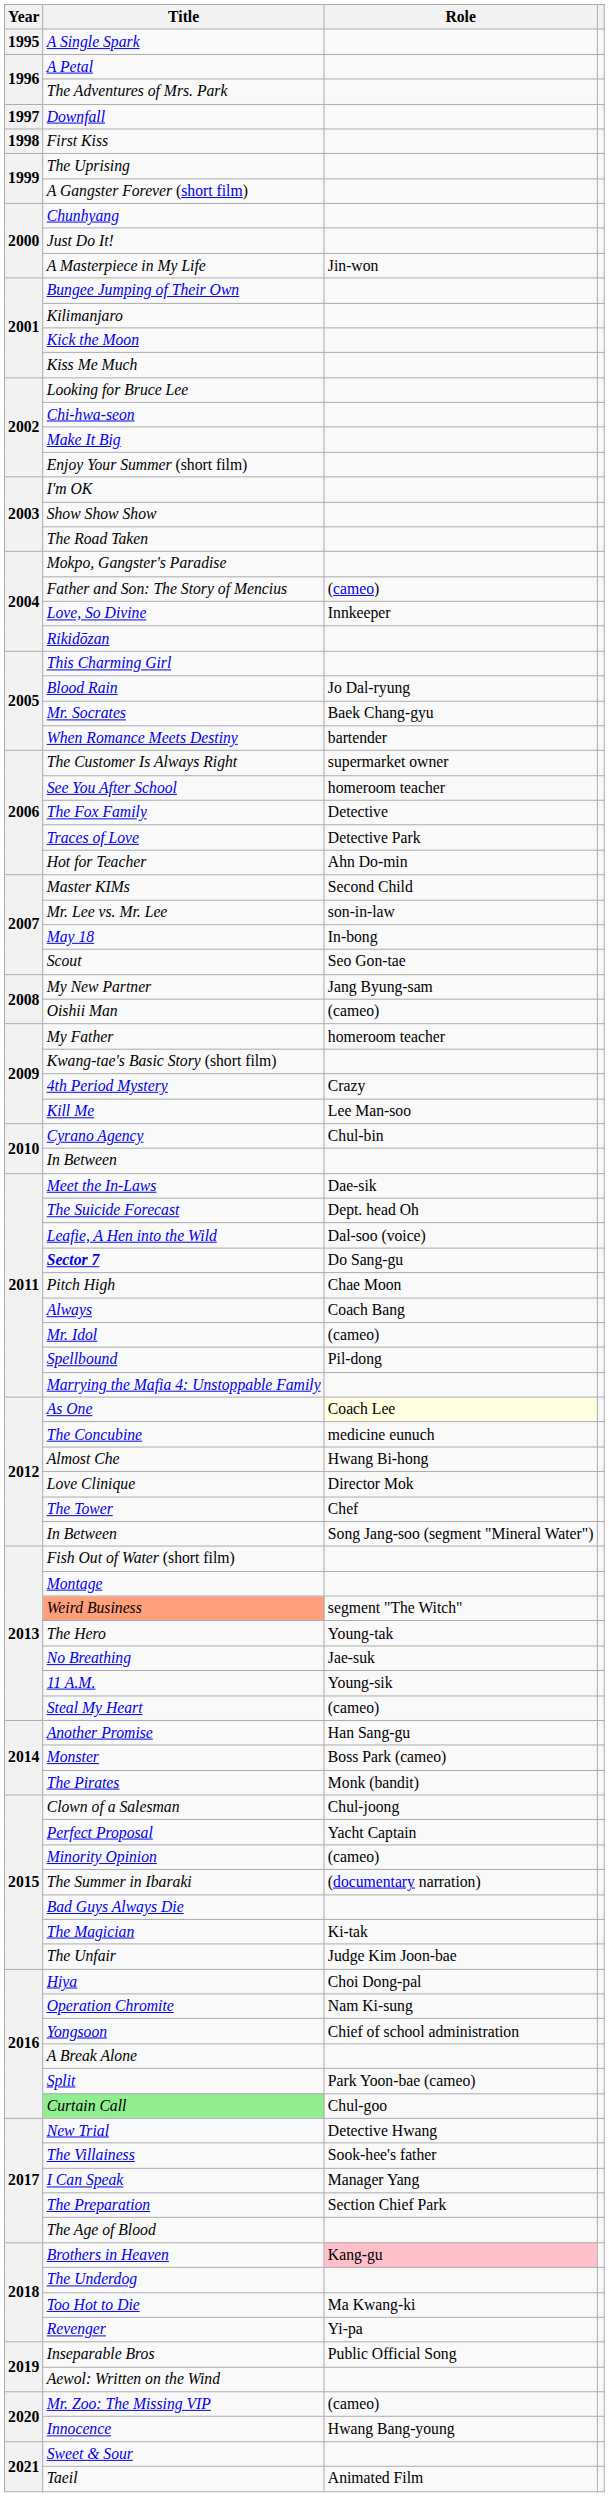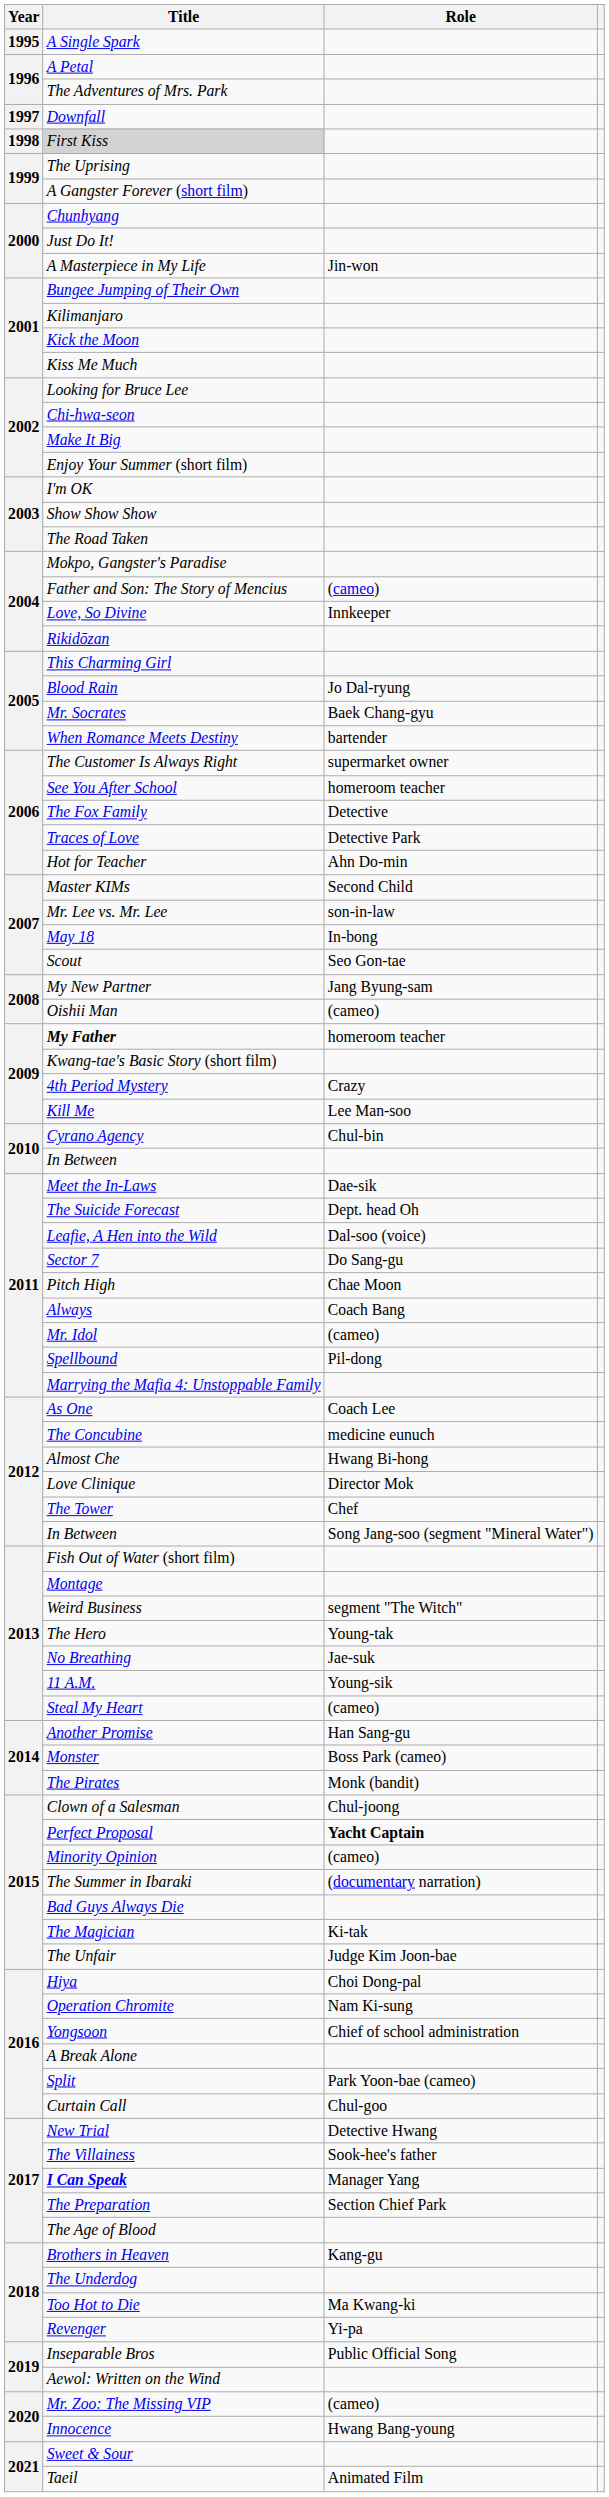First Kiss | Title: no background -> lightgrey background
My Father | Title: normal -> bold
Sector 7 | Title: bold -> normal
As One | Role: lightyellow background -> no background
Weird Business | Title: lightsalmon background -> no background
Perfect Proposal | Role: normal -> bold
Curtain Call | Title: lightgreen background -> no background
I Can Speak | Title: normal -> bold
Brothers in Heaven | Role: pink background -> no background
